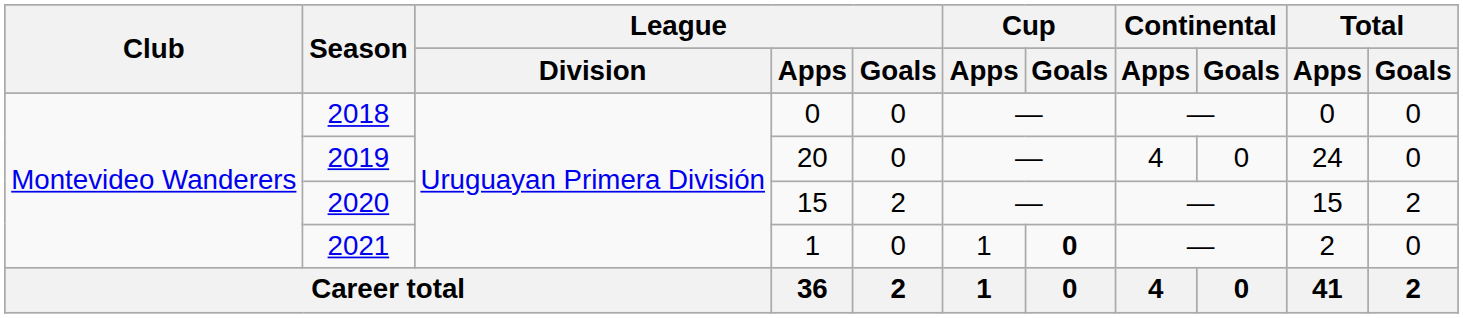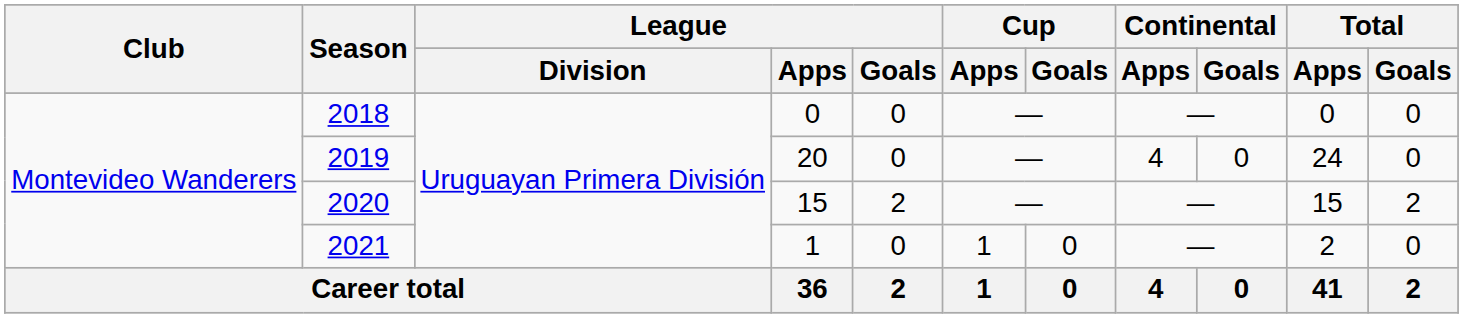2021 | Cup / Goals: bold -> normal
